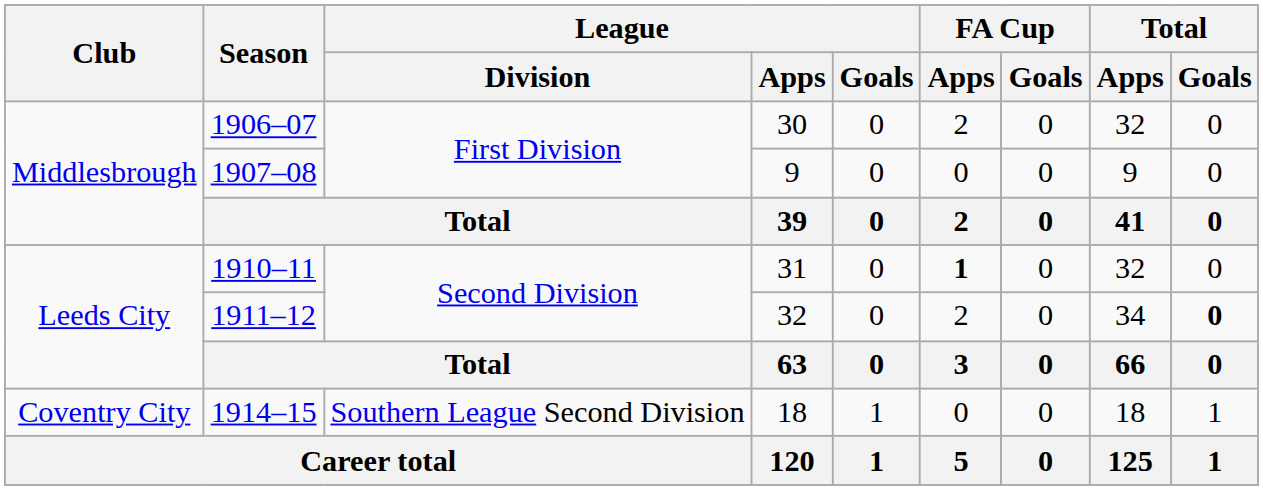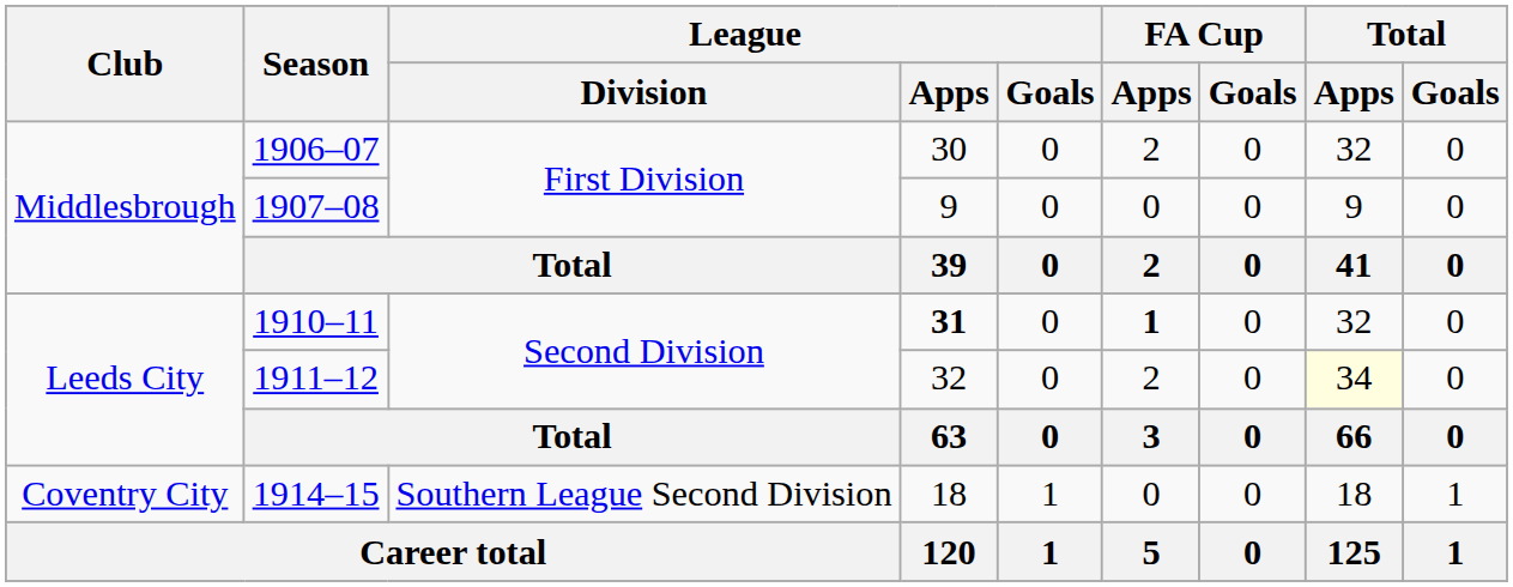1910–11 | League / Apps: normal -> bold
1911–12 | Total / Apps: no background -> lightyellow background
1911–12 | Total / Goals: bold -> normal
